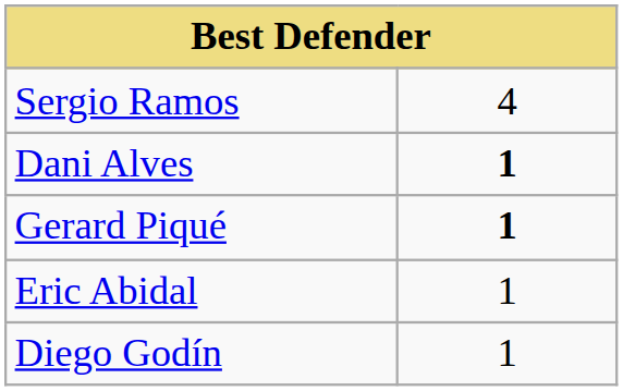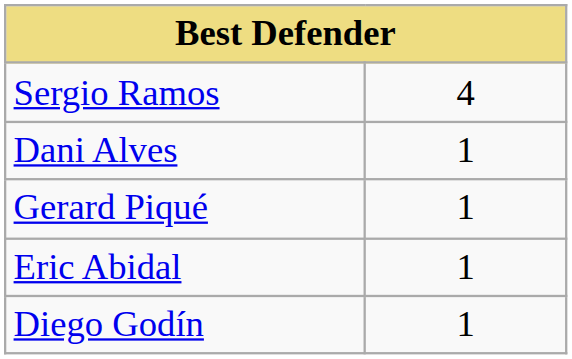Dani Alves | column 2: bold -> normal
Gerard Piqué | column 2: bold -> normal
